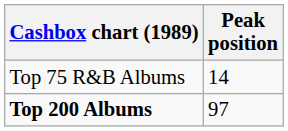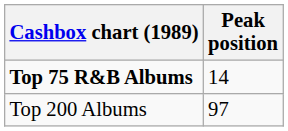Top 75 R&B Albums | Cashbox chart (1989): normal -> bold
Top 200 Albums | Cashbox chart (1989): bold -> normal
